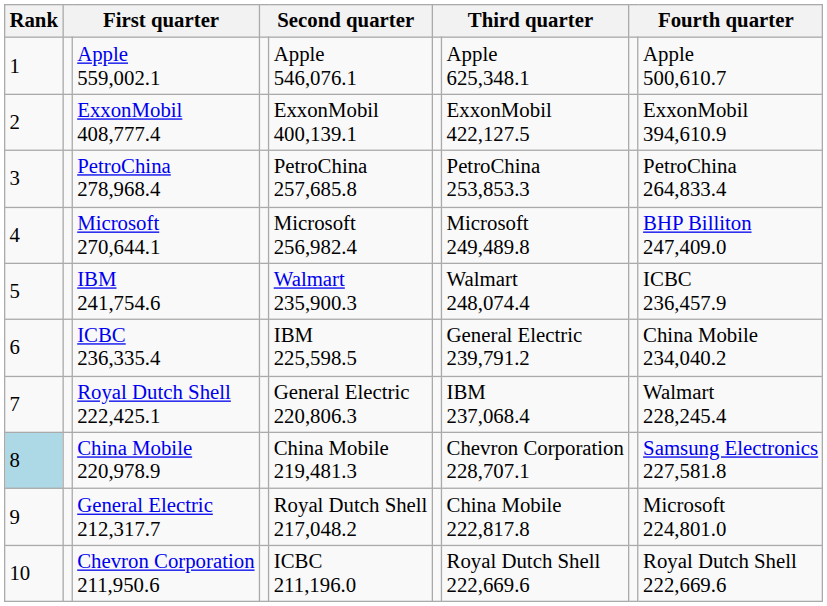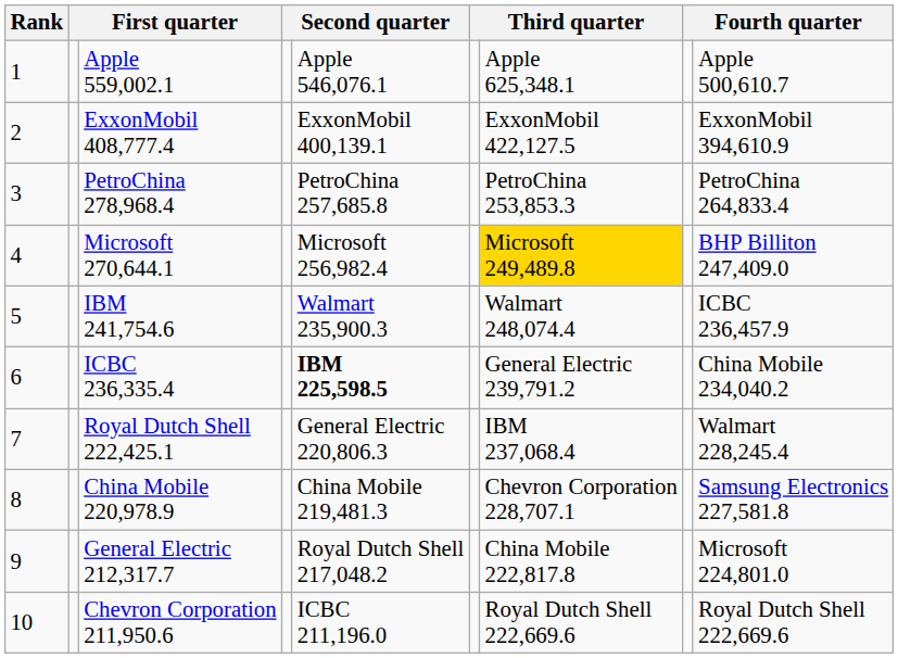Microsoft 270,644.1 | column 7: no background -> gold background
ICBC 236,335.4 | column 5: normal -> bold
China Mobile 220,978.9 | Rank: lightblue background -> no background
